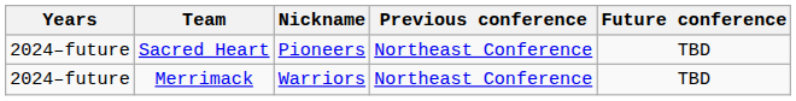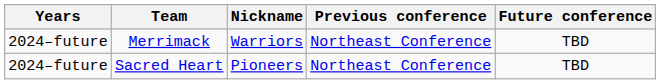rows swapped: Merrimack <-> Sacred Heart
